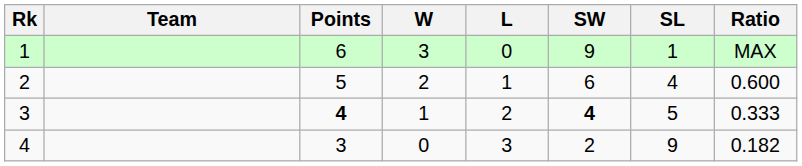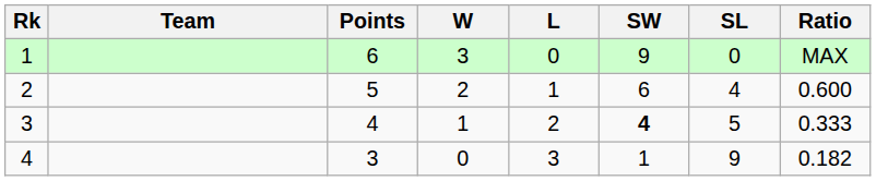row 2 | SL: 1 -> 0
row 4 | Points: bold -> normal
row 5 | SW: 2 -> 1
